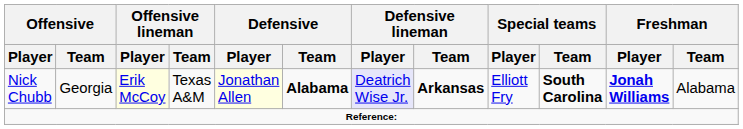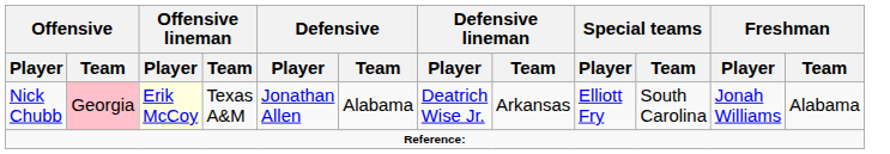Nick Chubb | Offensive / Team: no background -> pink background
Nick Chubb | Defensive / Player: lightyellow background -> no background
Nick Chubb | Defensive / Team: bold -> normal
Nick Chubb | Defensive lineman / Player: lavender background -> no background
Nick Chubb | Defensive lineman / Team: bold -> normal
Nick Chubb | Special teams / Team: bold -> normal
Nick Chubb | Freshman / Player: bold -> normal
